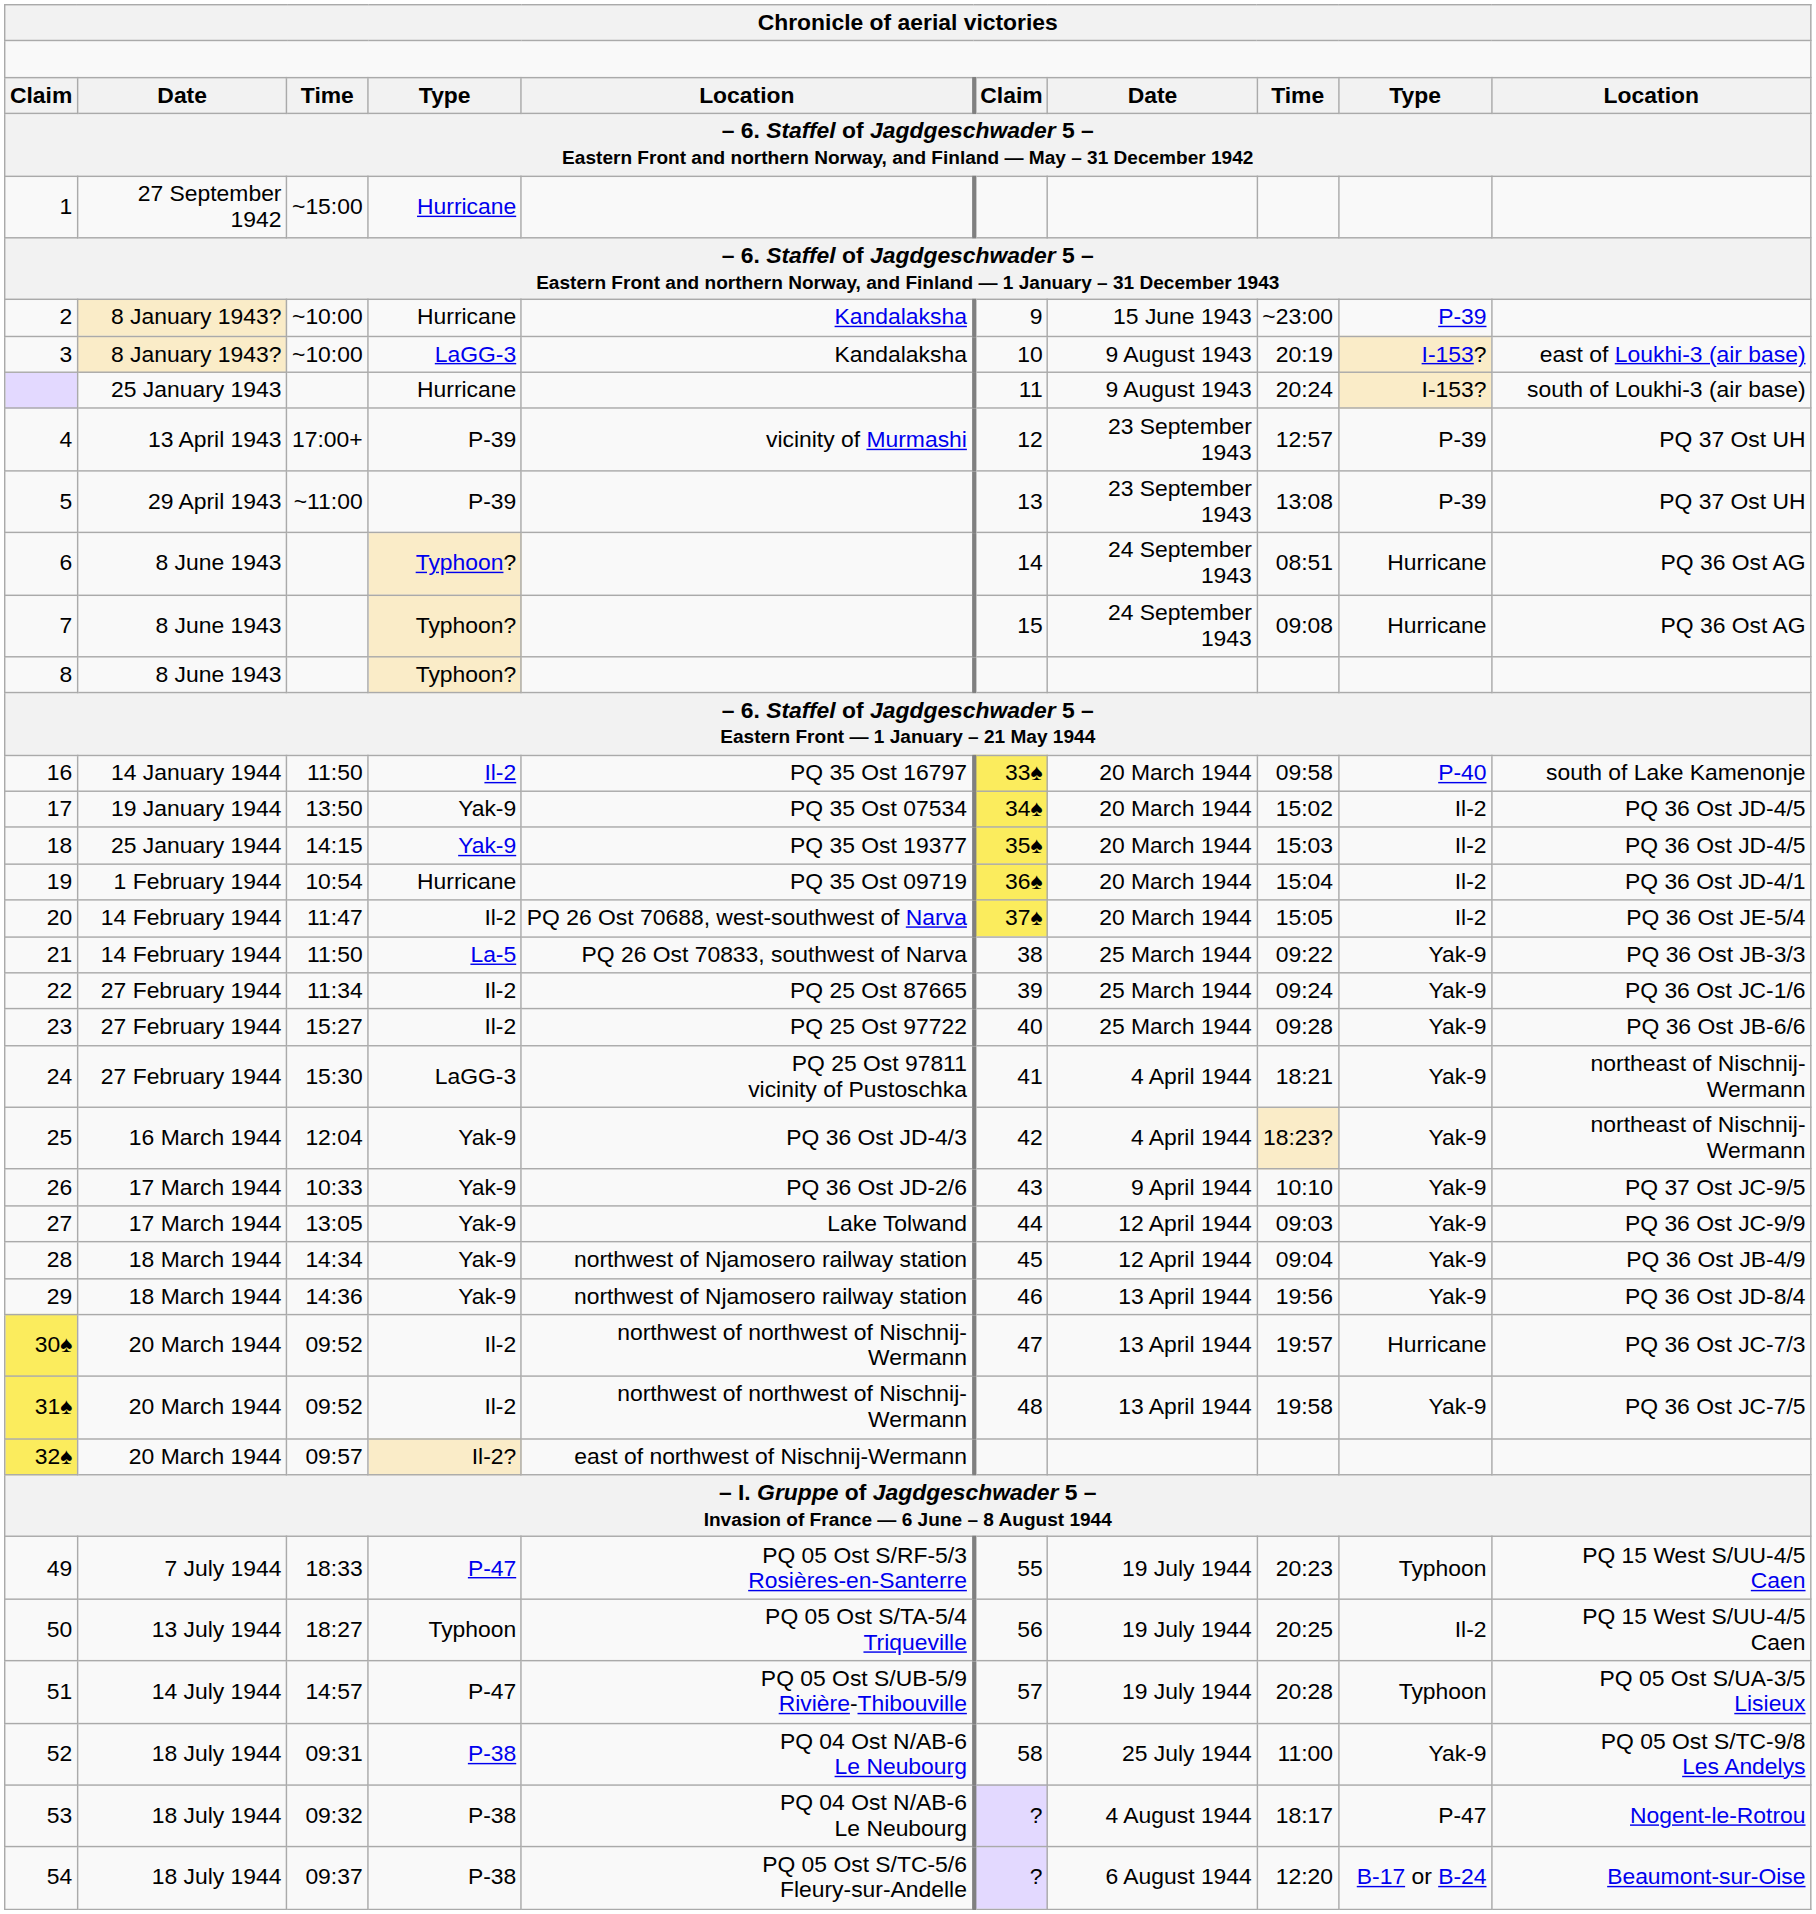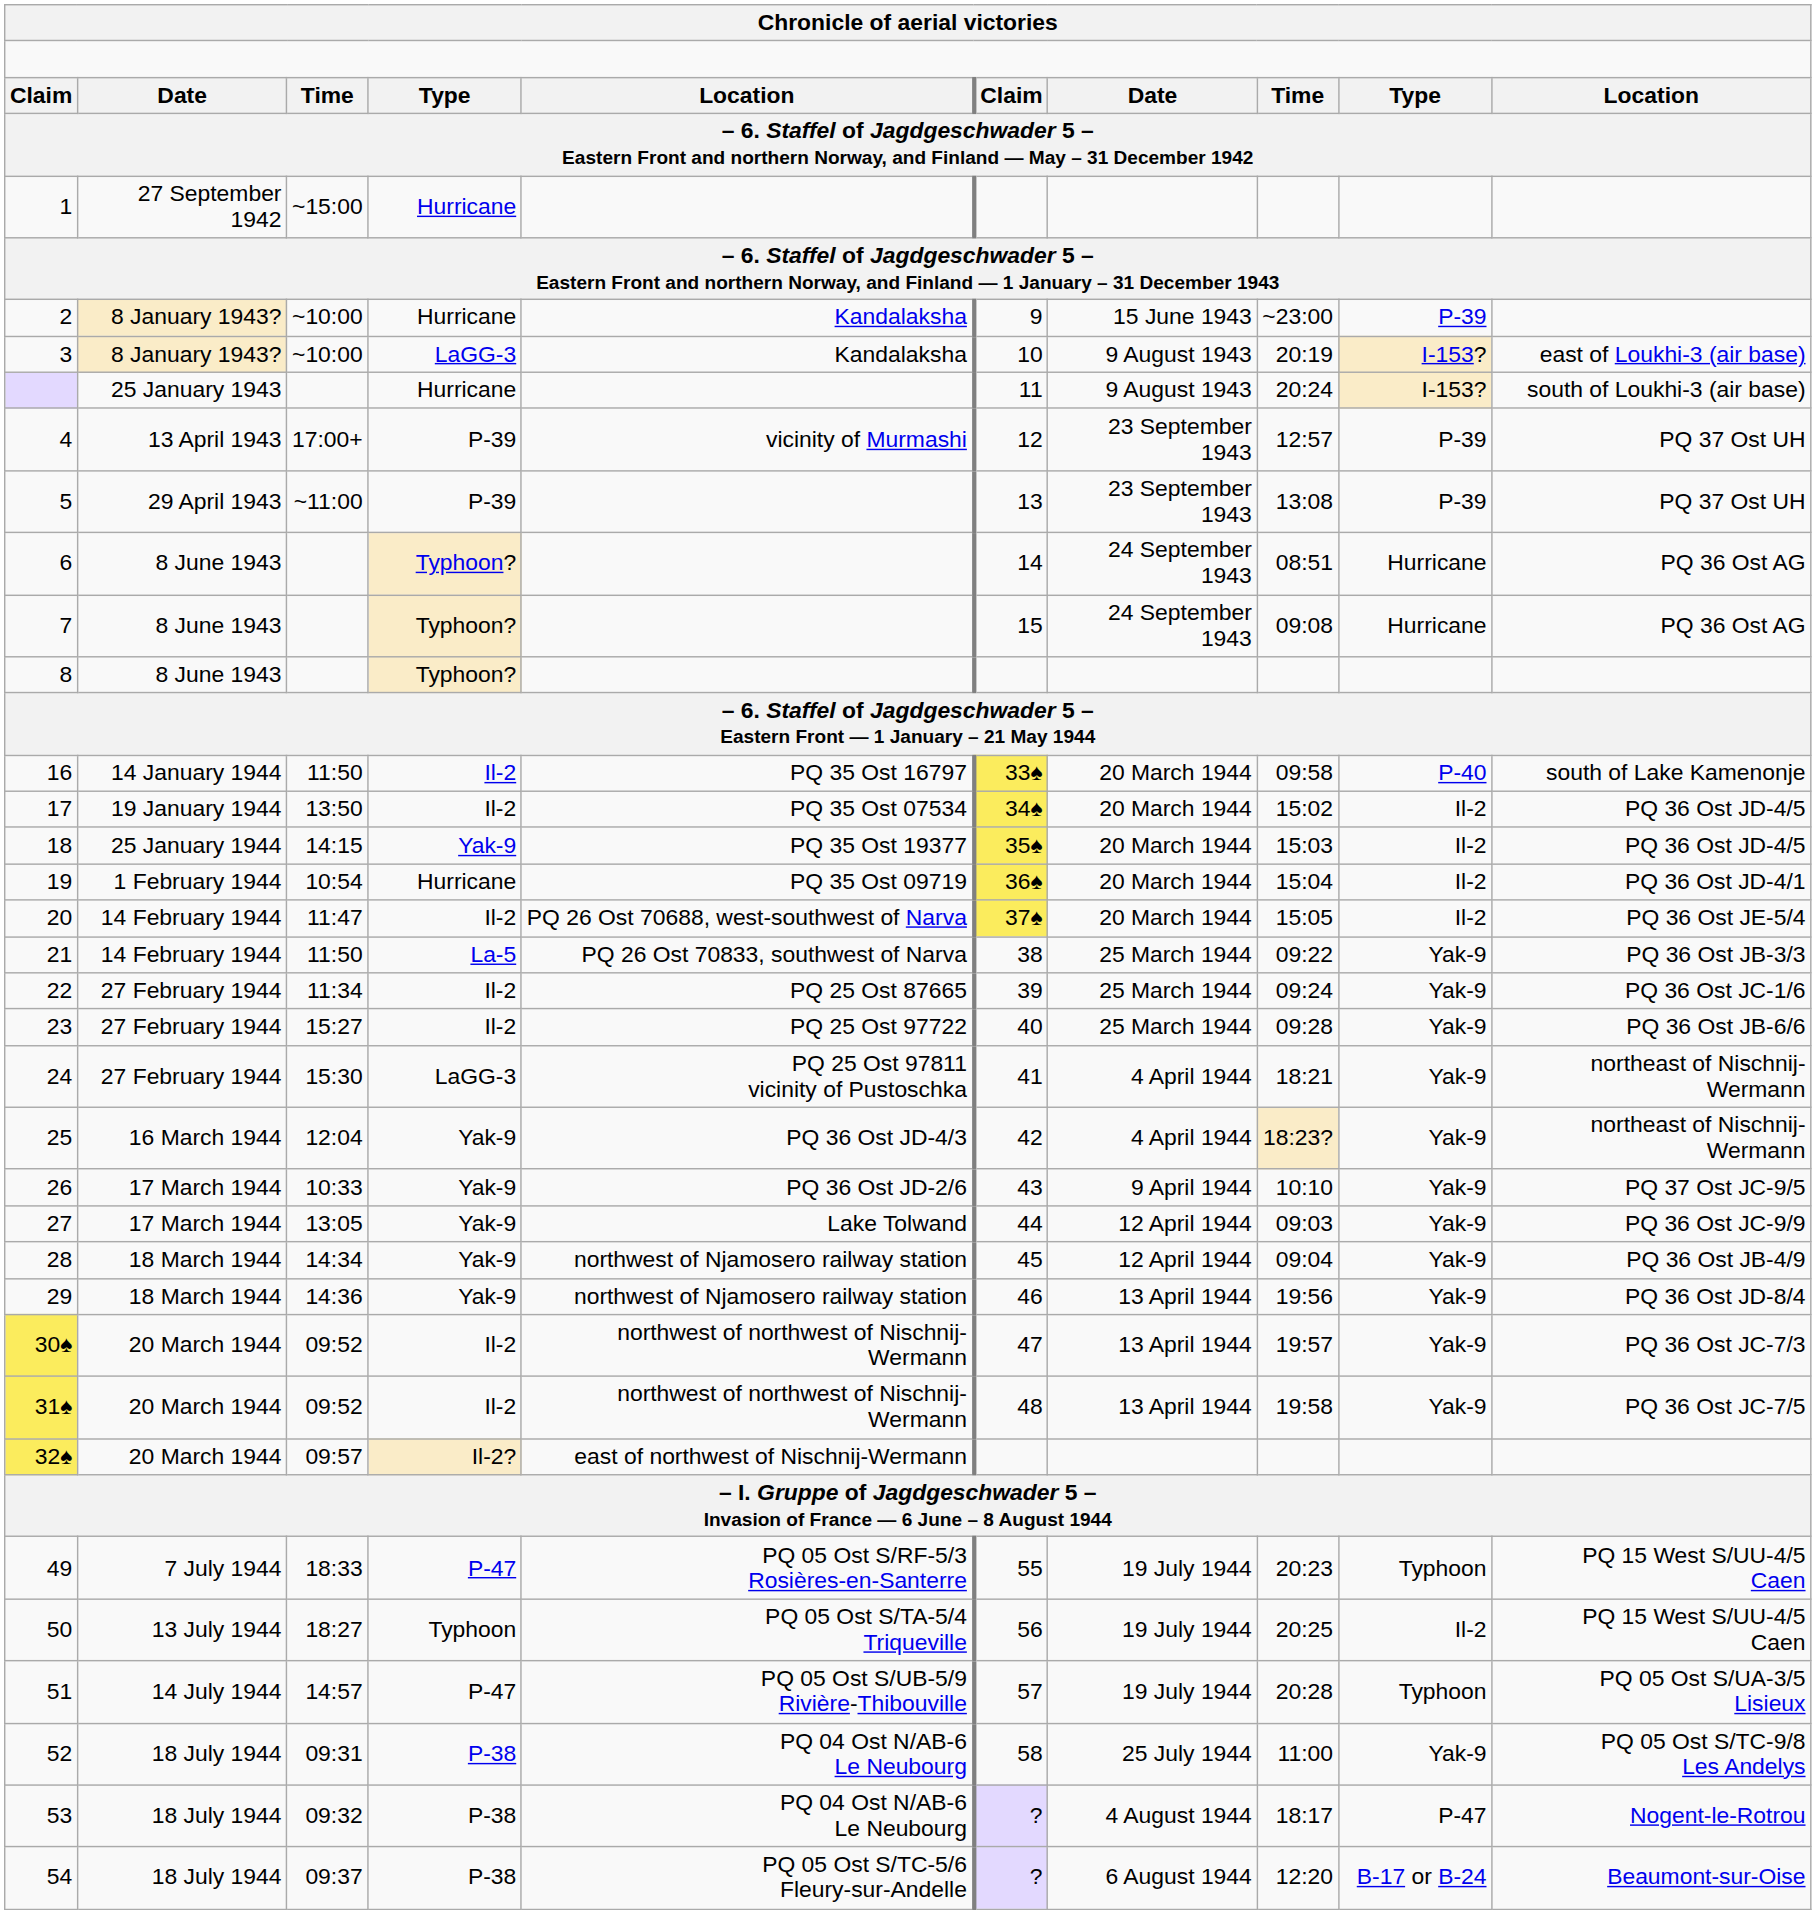17 | column 4: Yak-9 -> Il-2
30♠ | column 9: Hurricane -> Yak-9
